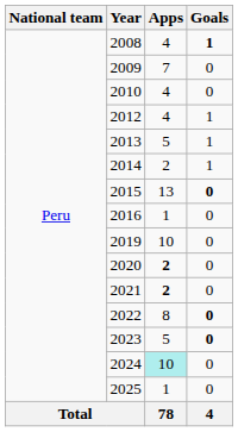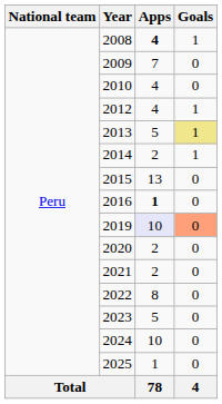2008 | Apps: normal -> bold
2008 | Goals: bold -> normal
2013 | Goals: no background -> khaki background
2015 | Goals: bold -> normal
2016 | Apps: normal -> bold
2019 | Apps: no background -> lavender background
2019 | Goals: no background -> lightsalmon background
2020 | Apps: bold -> normal
2021 | Apps: bold -> normal
2022 | Goals: bold -> normal
2023 | Goals: bold -> normal
2024 | Apps: paleturquoise background -> no background
